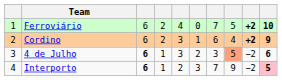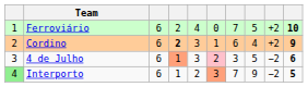Ferroviário | column 9: bold -> normal
Cordino | column 4: normal -> bold
Cordino | column 9: bold -> normal
4 de Julho | column 3: bold -> normal
4 de Julho | column 4: no background -> lightsalmon background
4 de Julho | column 6: no background -> pink background
4 de Julho | column 8: lightsalmon background -> no background
Interporto | column 1: no background -> lightgreen background
Interporto | column 3: bold -> normal
Interporto | column 6: no background -> lightsalmon background
Interporto | column 10: pink background -> no background
